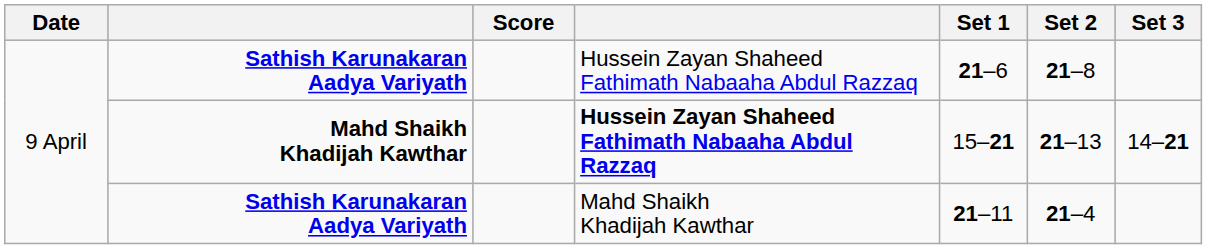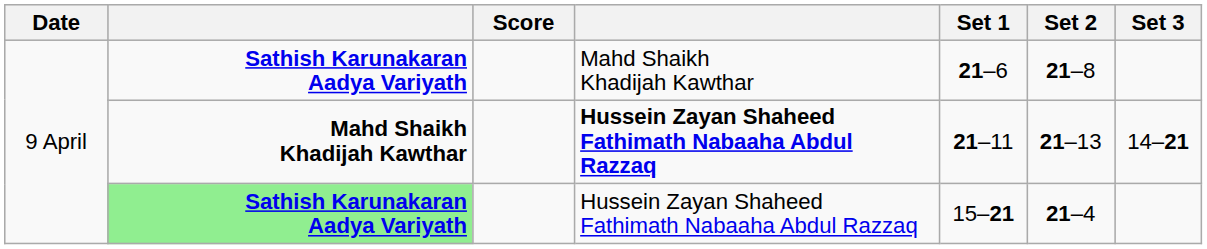row 2 | column 4: Hussein Zayan Shaheed Fathimath Nabaaha Abdul Razzaq -> Mahd Shaikh Khadijah Kawthar
row 3 | Set 1: 15–21 -> 21–11
row 4 | column 2: no background -> lightgreen background
row 4 | column 4: Mahd Shaikh Khadijah Kawthar -> Hussein Zayan Shaheed Fathimath Nabaaha Abdul Razzaq
row 4 | Set 1: 21–11 -> 15–21
